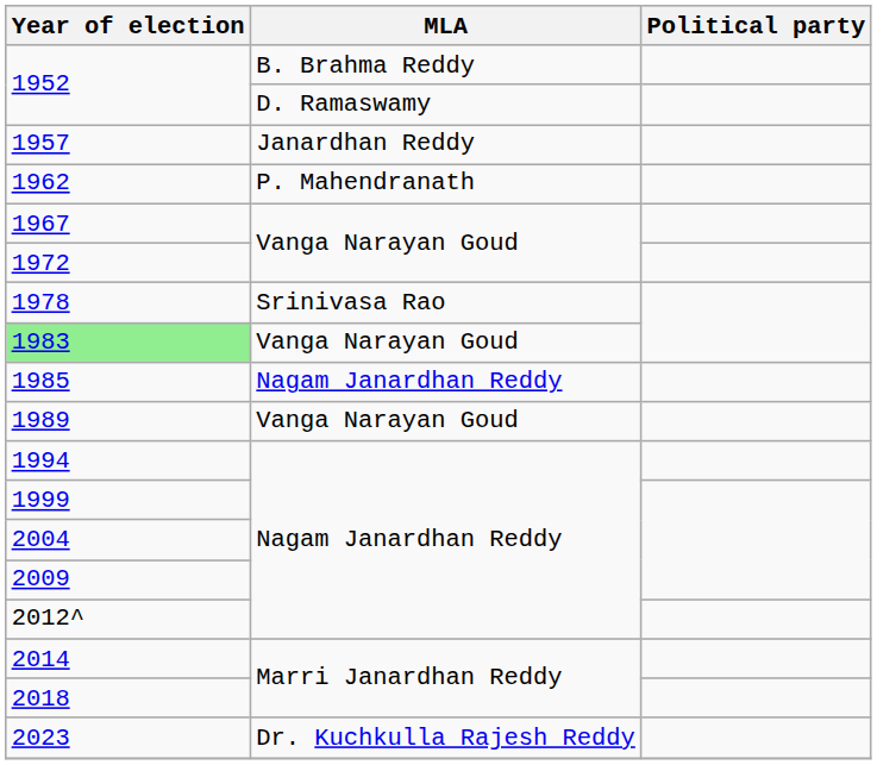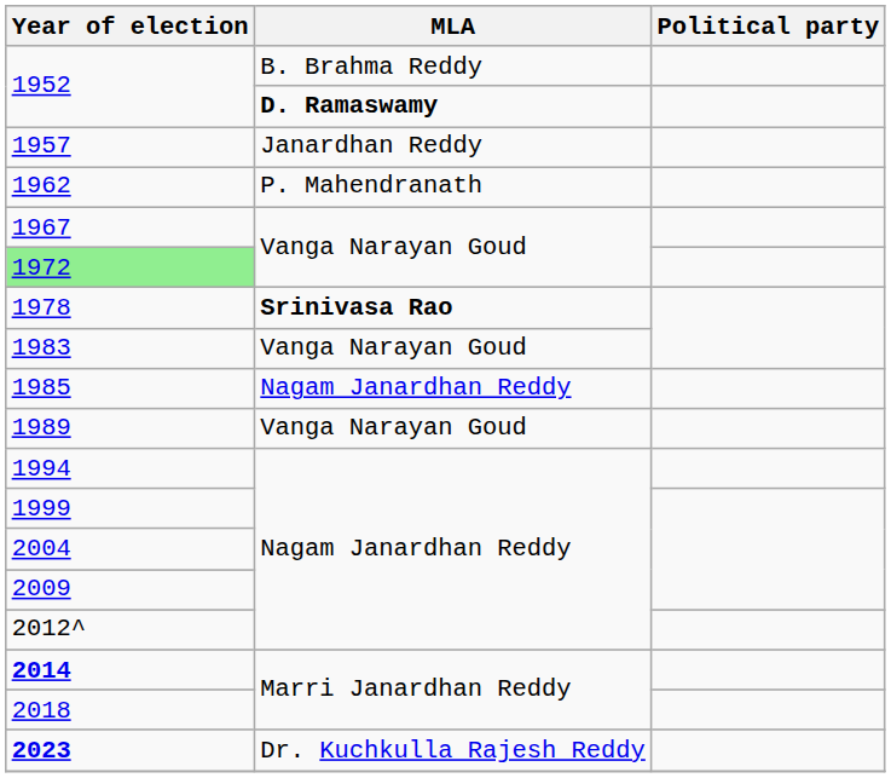1952 / D. Ramaswamy | MLA: normal -> bold
1972 | Year of election: no background -> lightgreen background
1978 | MLA: normal -> bold
1983 | Year of election: lightgreen background -> no background
2014 | Year of election: normal -> bold
2023 | Year of election: normal -> bold
